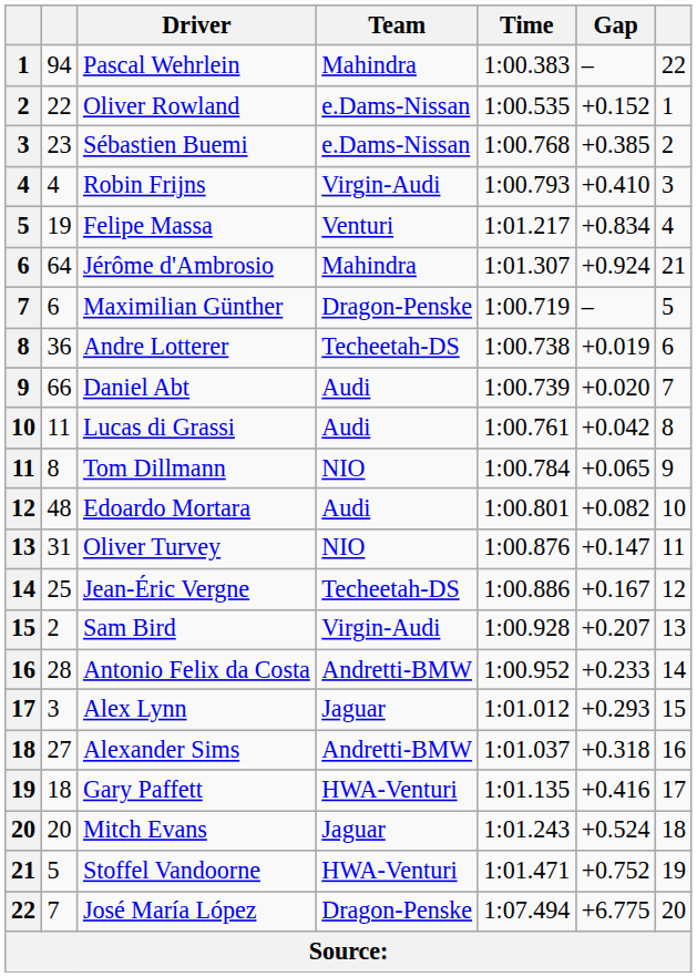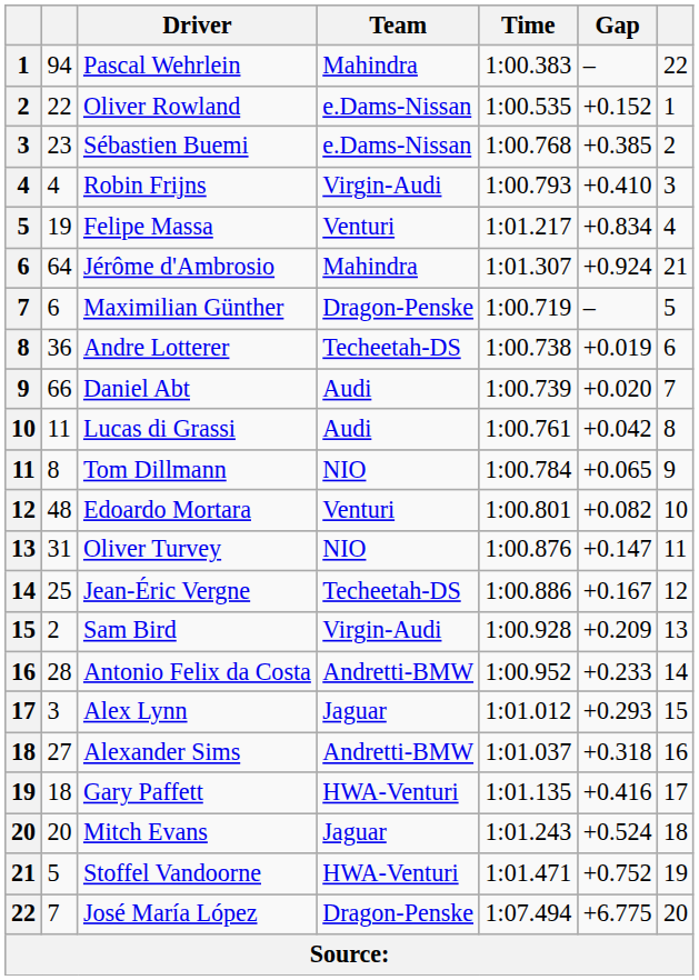Edoardo Mortara | Team: Audi -> Venturi
Sam Bird | Gap: +0.207 -> +0.209
